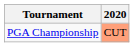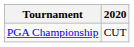PGA Championship | 2020: lightsalmon background -> no background
